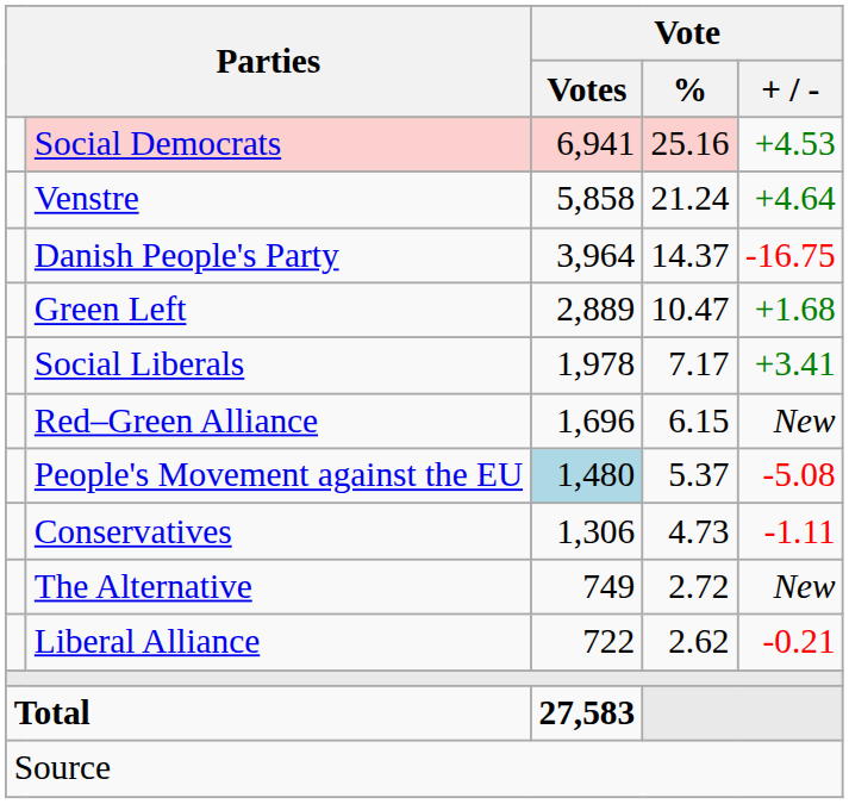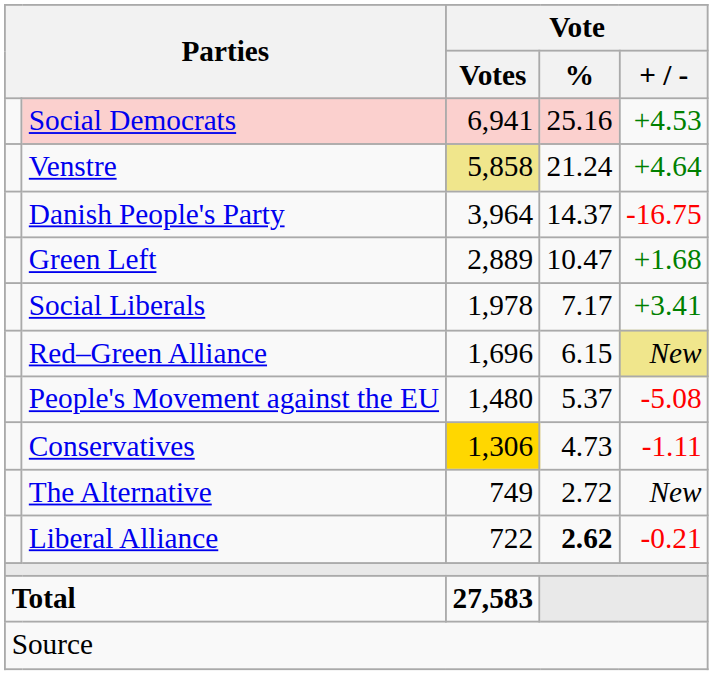Venstre | Vote / Votes: no background -> khaki background
Red–Green Alliance | Vote / + / -: no background -> khaki background
People's Movement against the EU | Vote / Votes: lightblue background -> no background
Conservatives | Vote / Votes: no background -> gold background
Liberal Alliance | Vote / %: normal -> bold
